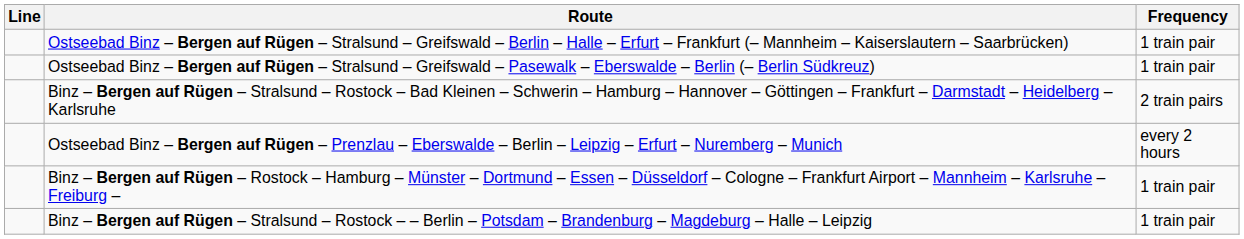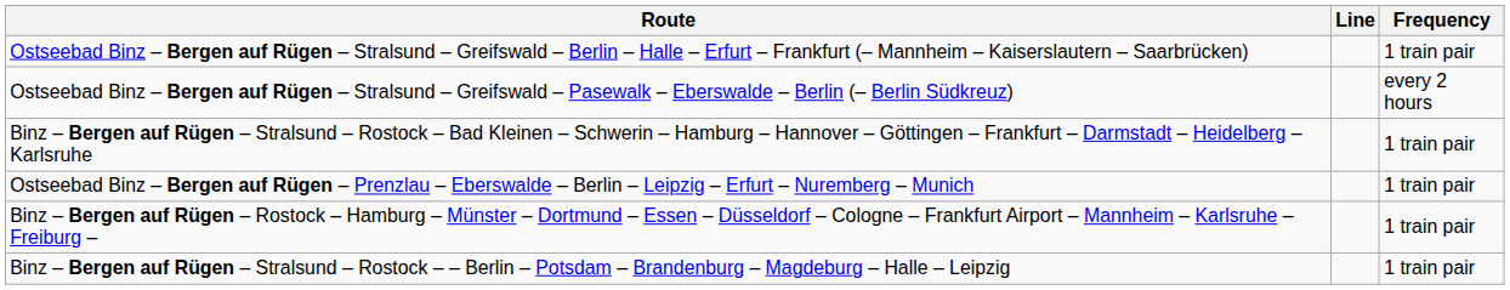columns swapped: Line <-> Route
row 3 | Frequency: 1 train pair -> every 2 hours
row 4 | Frequency: 2 train pairs -> 1 train pair
row 5 | Frequency: every 2 hours -> 1 train pair
